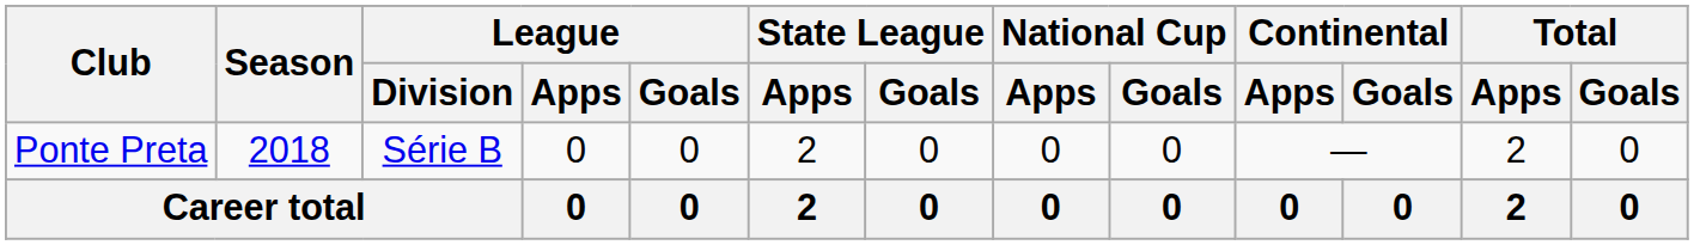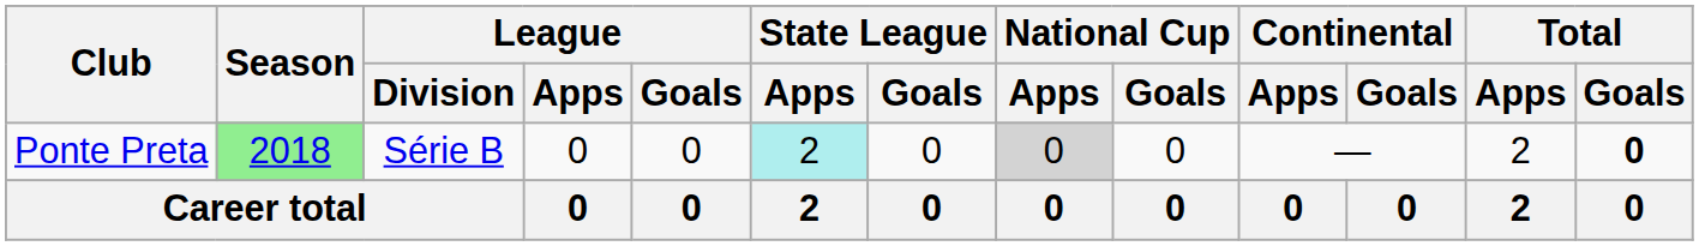Ponte Preta | Season: no background -> lightgreen background
Ponte Preta | State League / Apps: no background -> paleturquoise background
Ponte Preta | National Cup / Apps: no background -> lightgrey background
Ponte Preta | Total / Goals: normal -> bold
